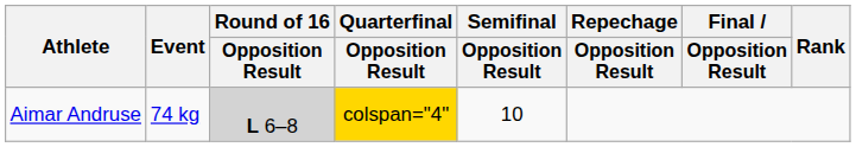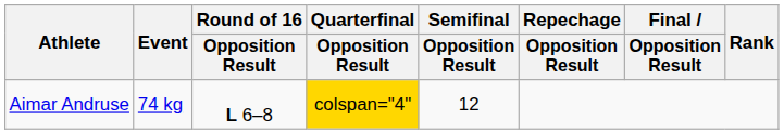Aimar Andruse | Round of 16 / Opposition Result: lightgrey background -> no background
Aimar Andruse | Semifinal / Opposition Result: 10 -> 12
